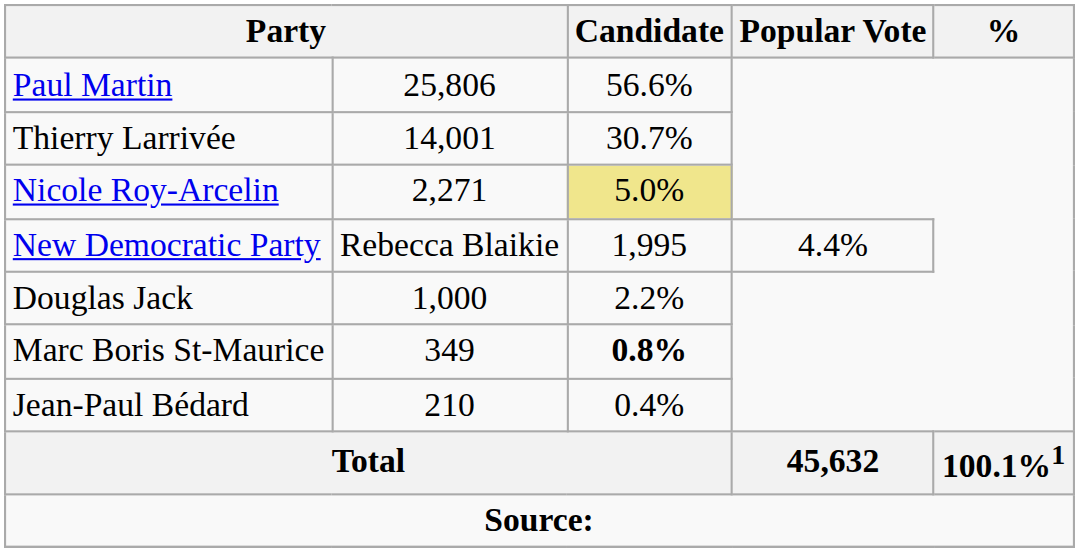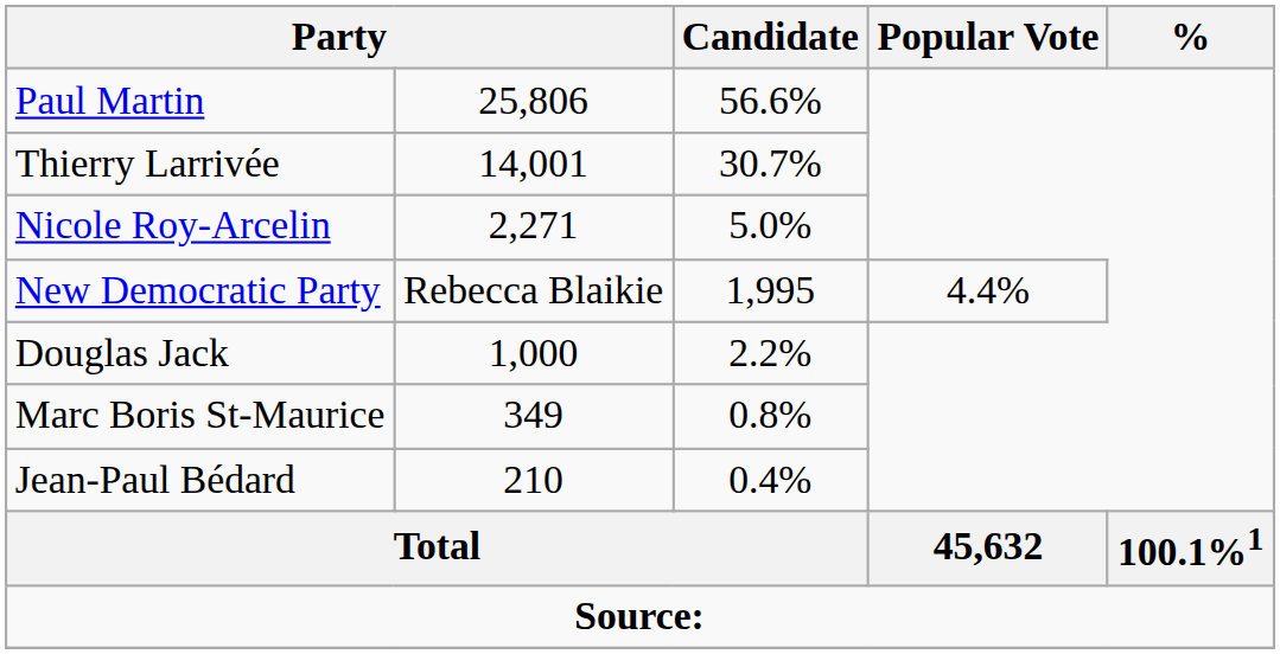Nicole Roy-Arcelin | Candidate: khaki background -> no background
Marc Boris St-Maurice | Candidate: bold -> normal
